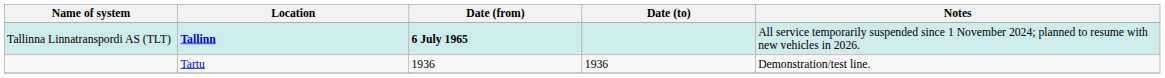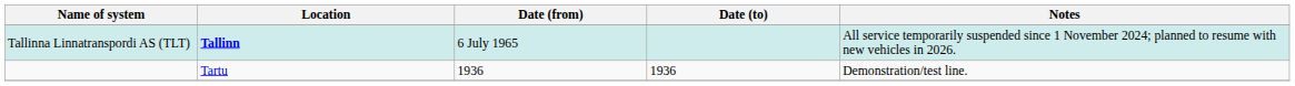Tallinna Linnatranspordi AS (TLT) | Date (from): bold -> normal
